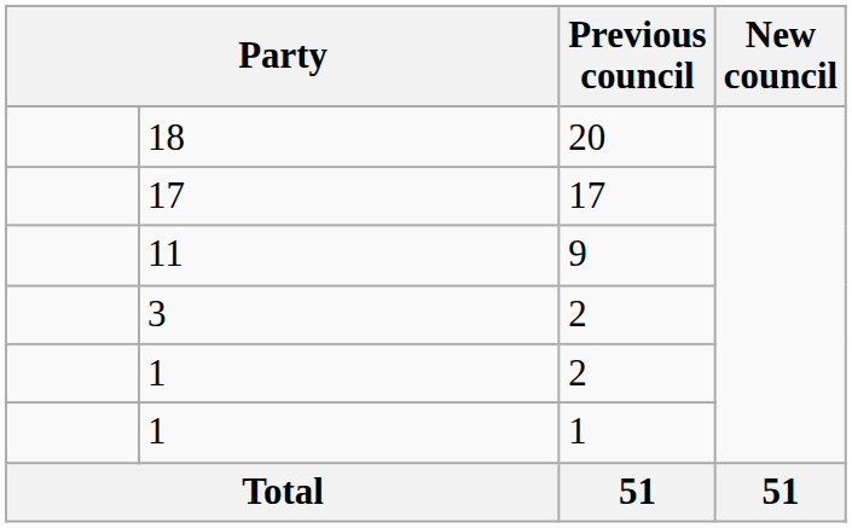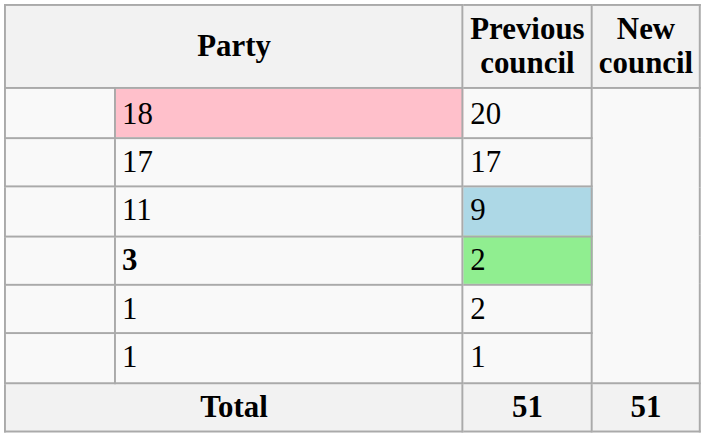18 | column 2: no background -> pink background
11 | Previous council: no background -> lightblue background
3 | column 2: normal -> bold
3 | Previous council: no background -> lightgreen background
